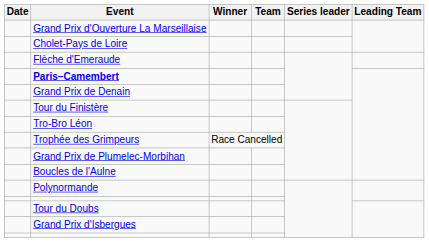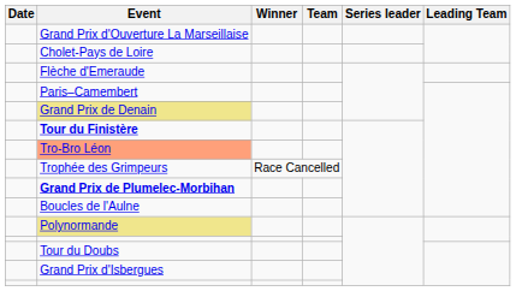Paris–Camembert | Event: bold -> normal
Grand Prix de Denain | Event: no background -> khaki background
Tour du Finistère | Event: normal -> bold
Tro-Bro Léon | Event: no background -> lightsalmon background
Grand Prix de Plumelec-Morbihan | Event: normal -> bold
Polynormande | Event: no background -> khaki background
